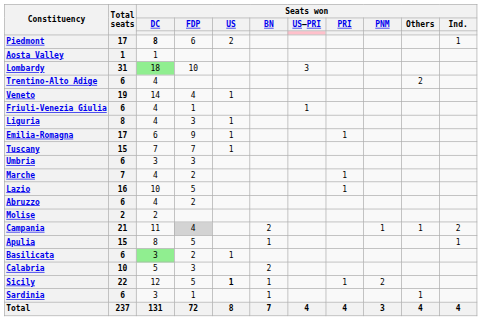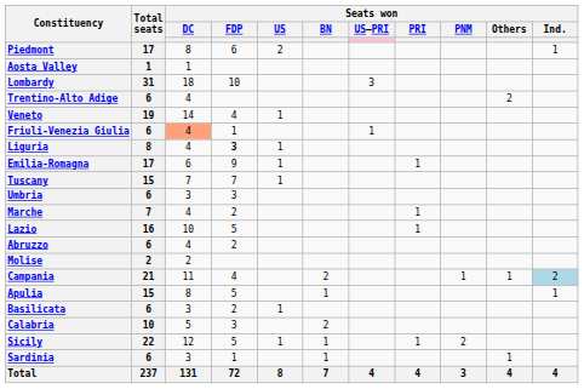Piedmont | Seats won / DC: bold -> normal
Lombardy | Seats won / DC: lightgreen background -> no background
Friuli-Venezia Giulia | Seats won / DC: no background -> lightsalmon background
Liguria | Seats won / FDP: normal -> bold
Campania | Seats won / FDP: lightgrey background -> no background
Campania | Seats won / Ind.: no background -> lightblue background
Basilicata | Seats won / DC: lightgreen background -> no background
Sicily | Seats won / US: bold -> normal
